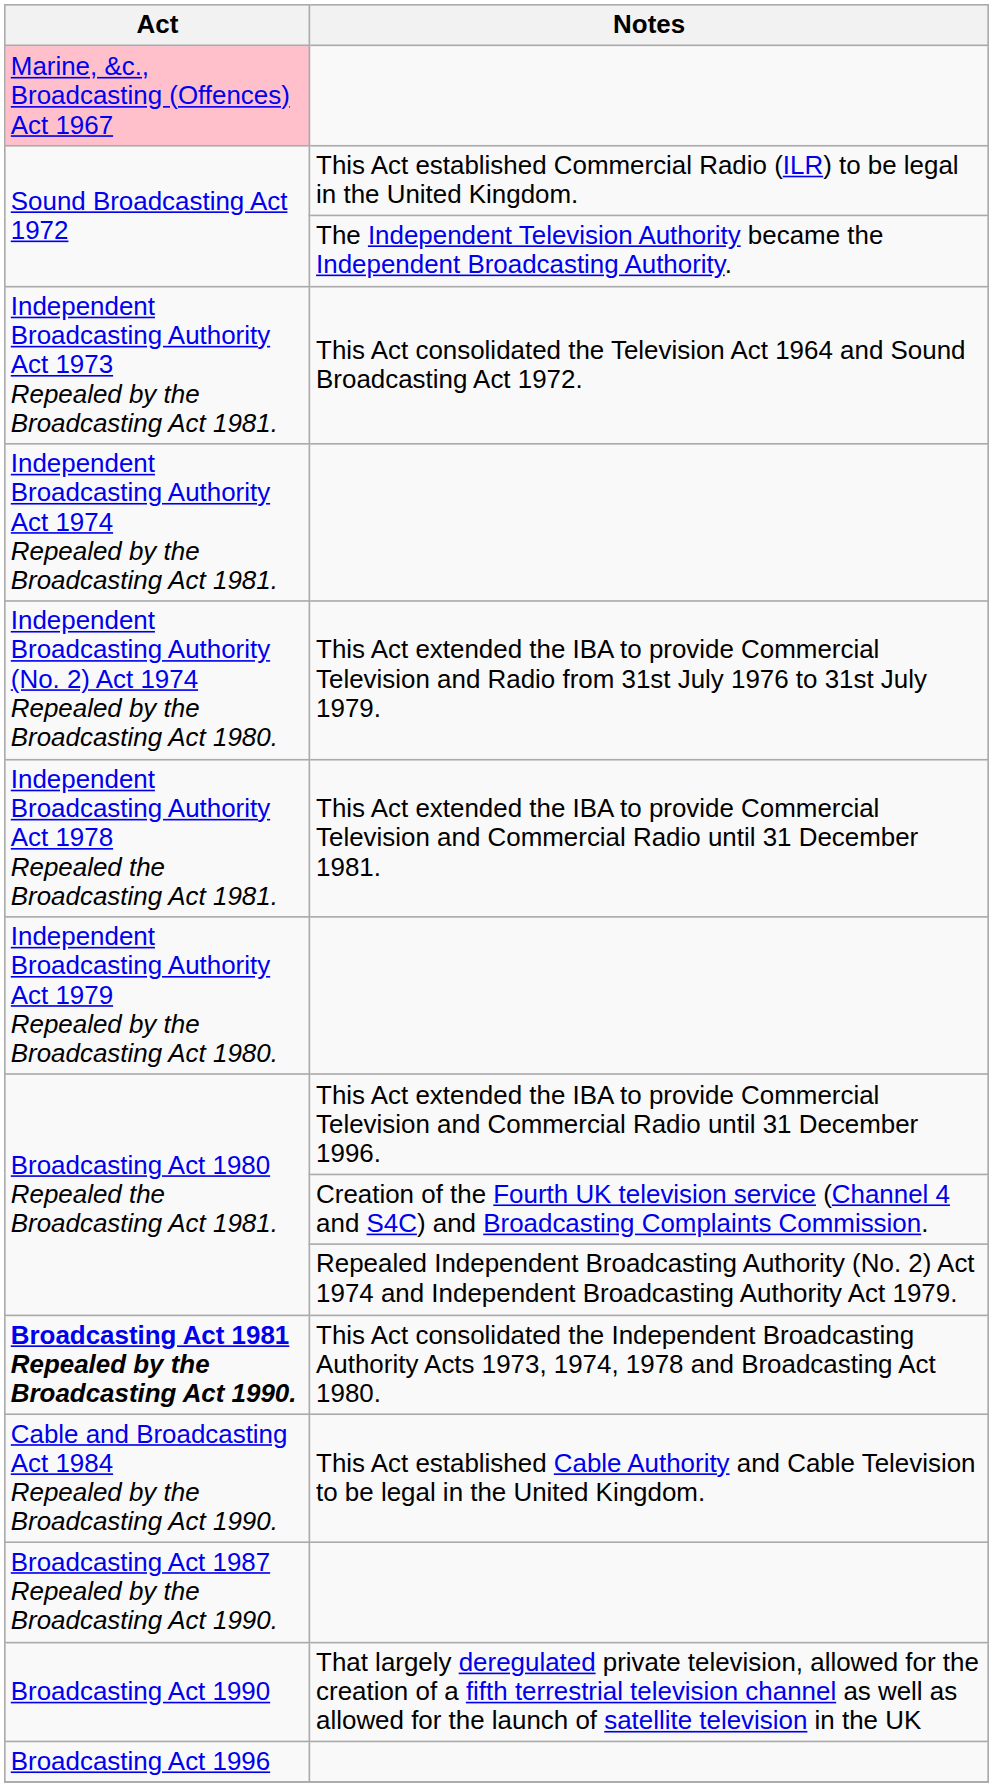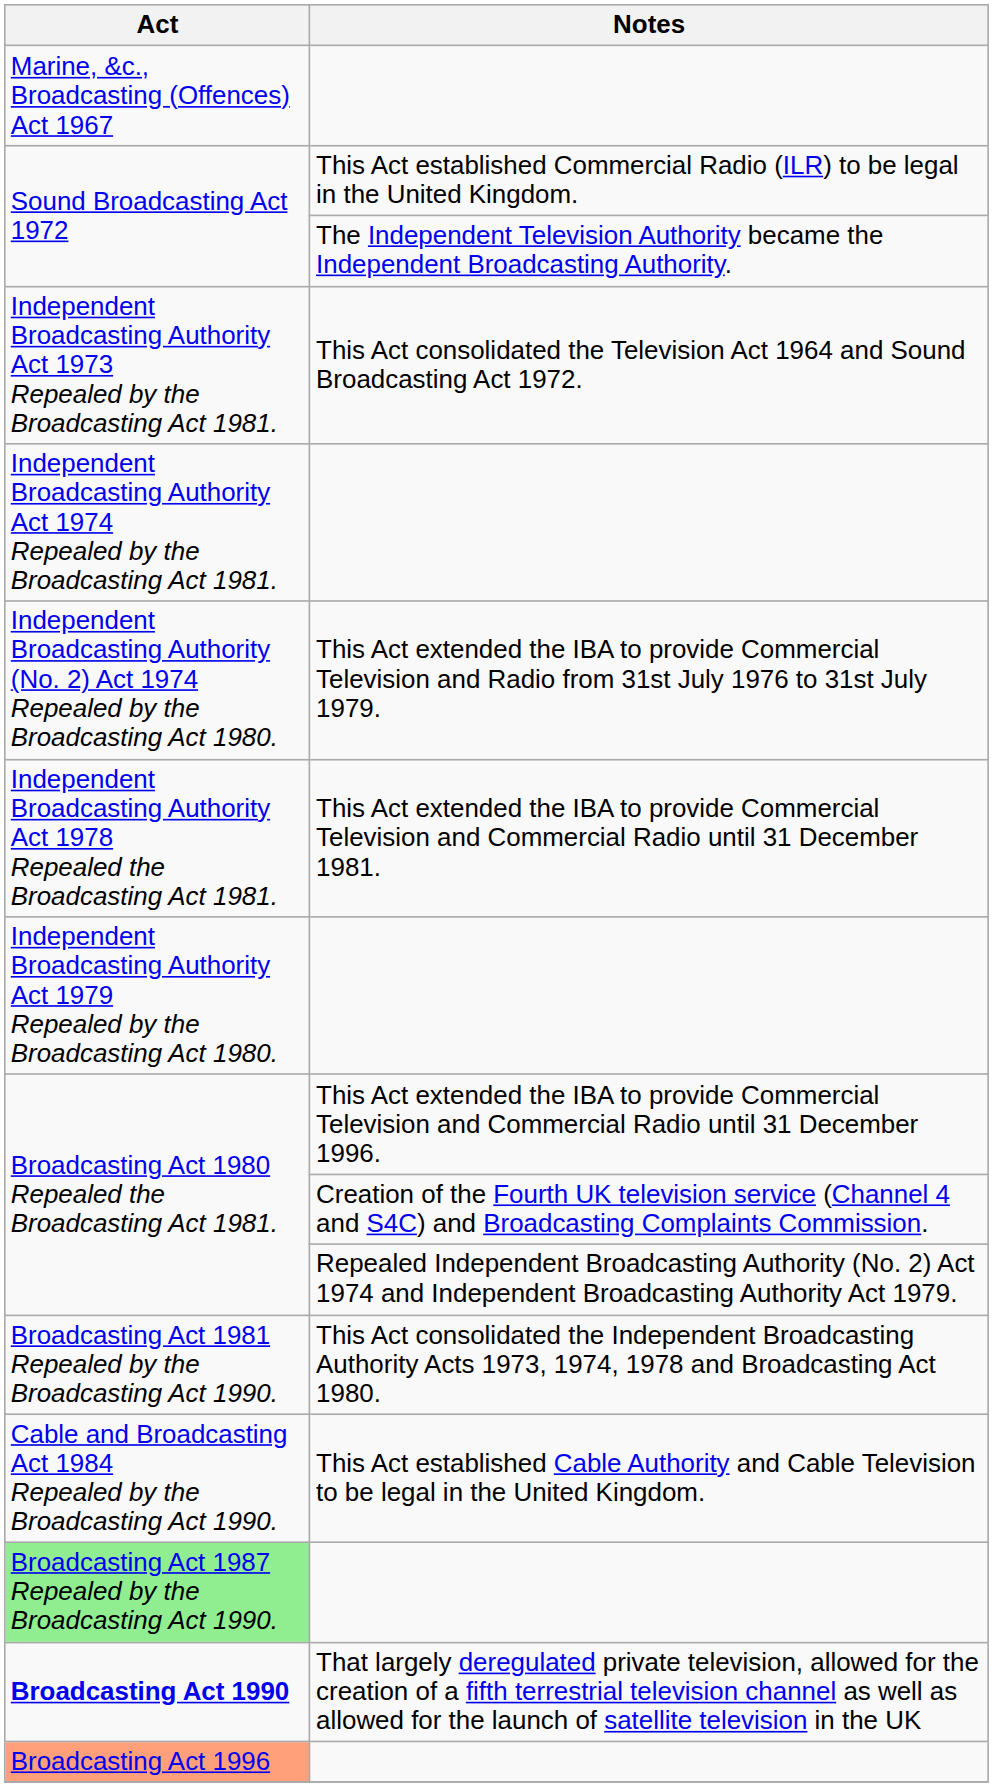row 2 | Act: pink background -> no background
row 13 | Act: bold -> normal
row 15 | Act: no background -> lightgreen background
row 16 | Act: normal -> bold
row 17 | Act: no background -> lightsalmon background
